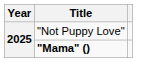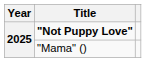"Not Puppy Love" | Title: normal -> bold
"Mama" () | Title: bold -> normal
